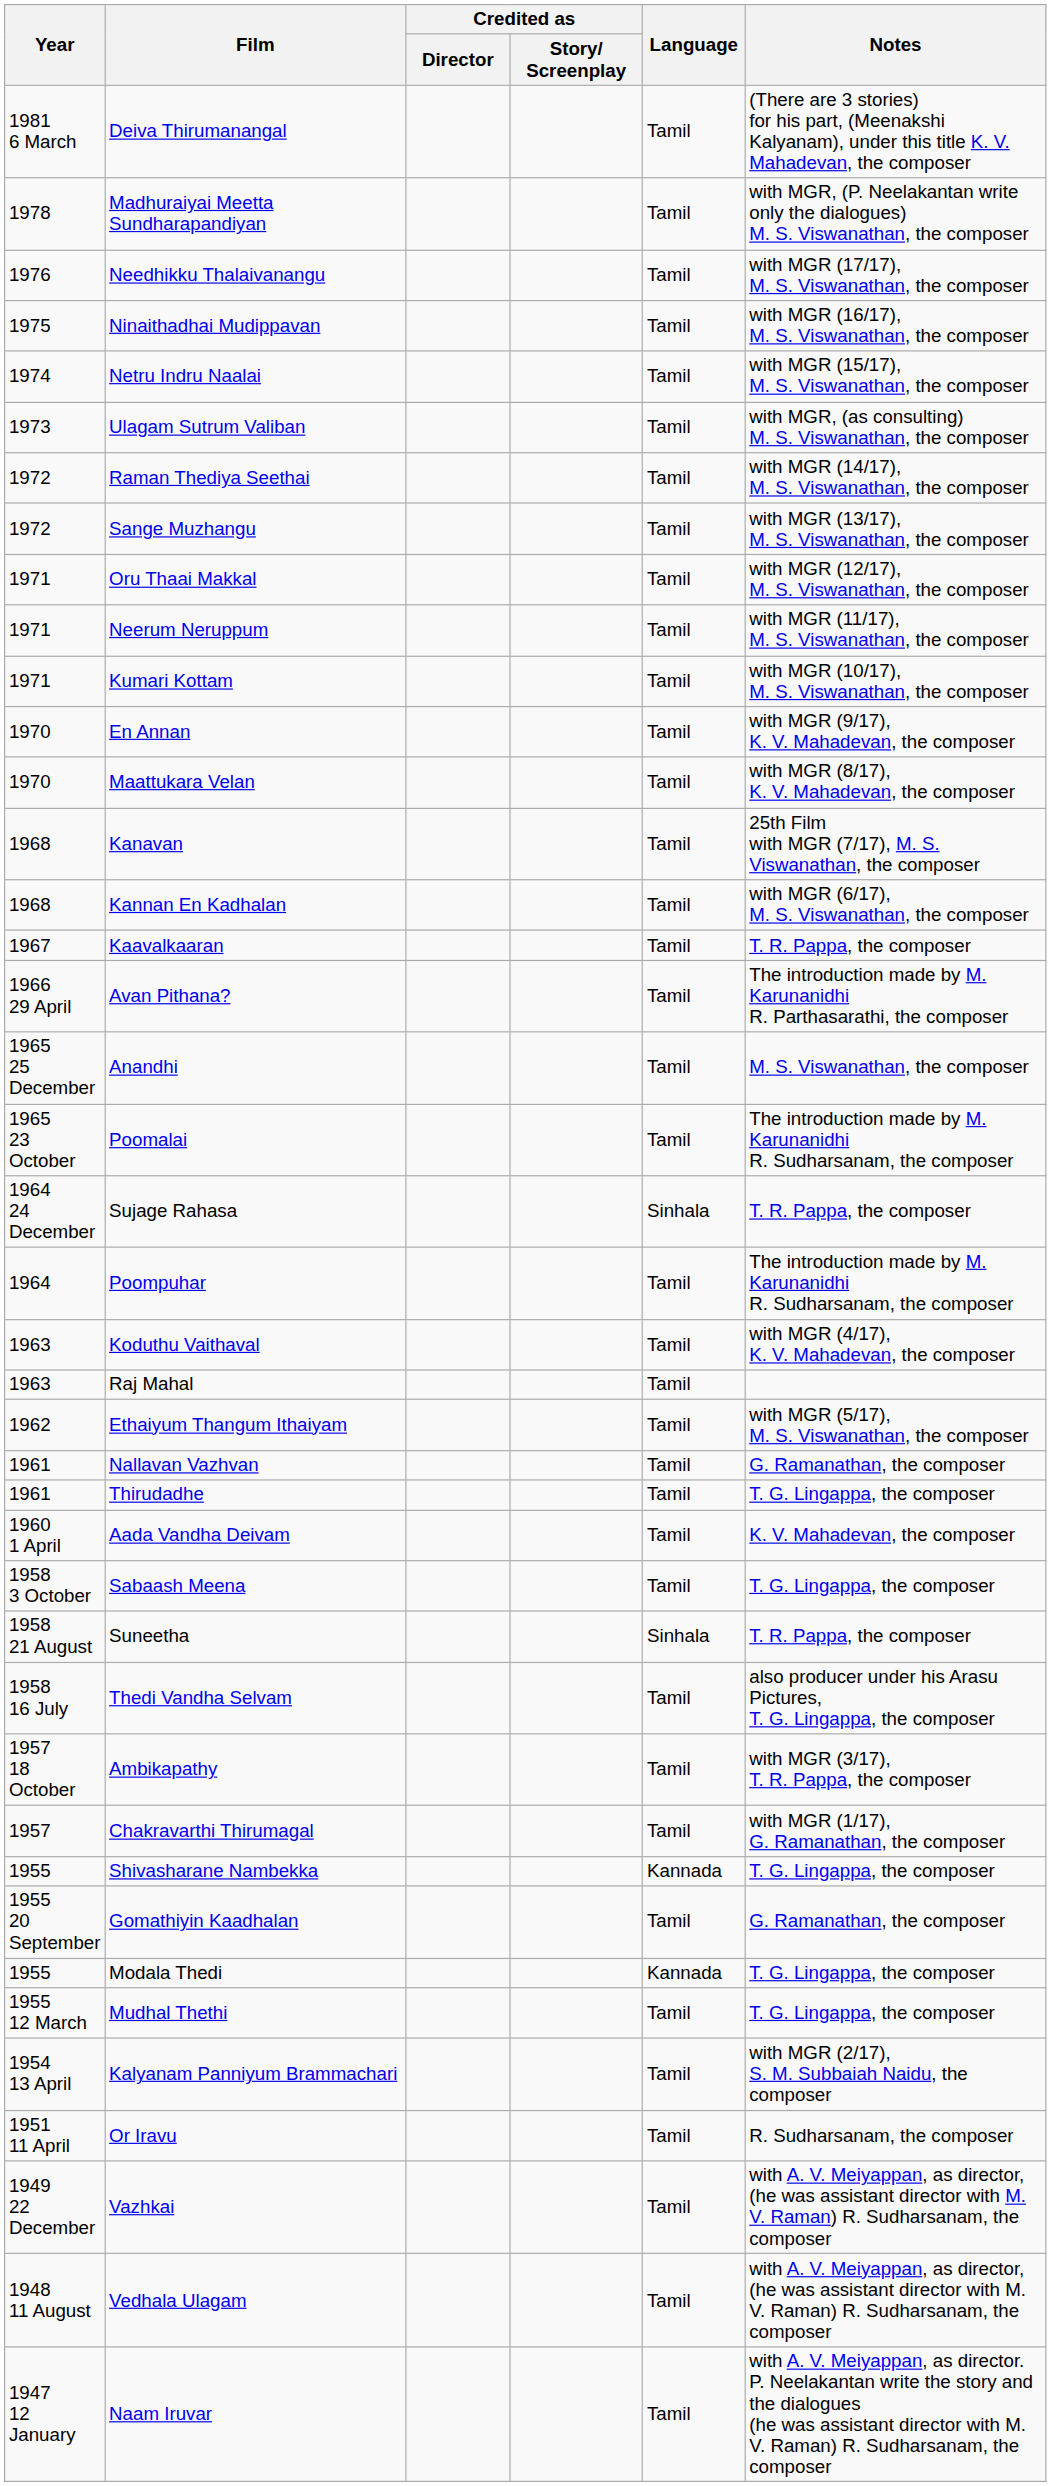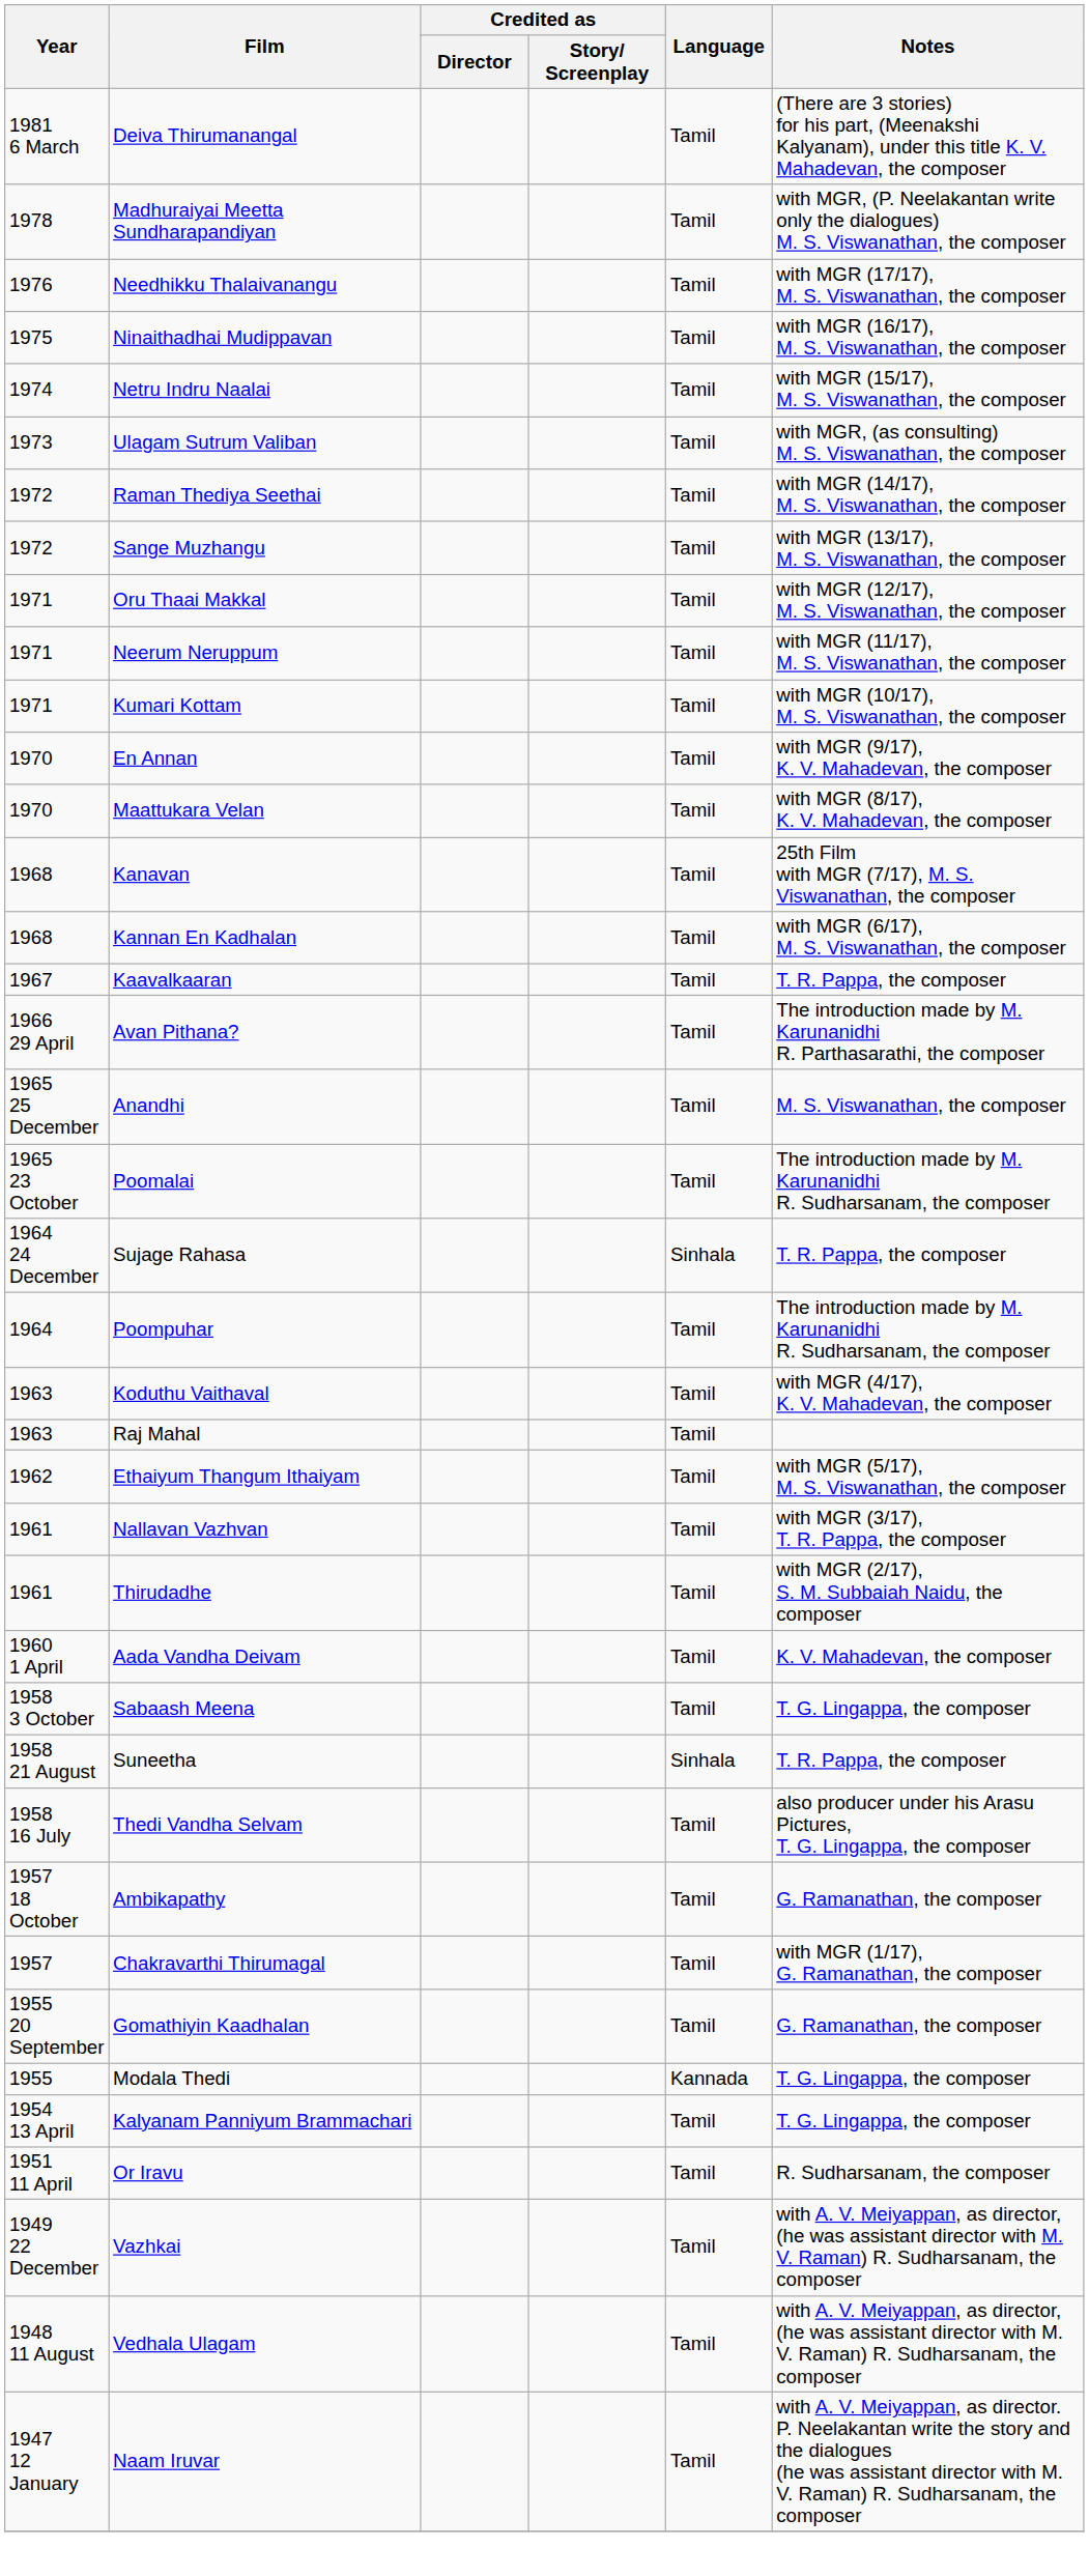Nallavan Vazhvan | Notes: G. Ramanathan, the composer -> with MGR (3/17), T. R. Pappa, the composer
Thirudadhe | Notes: T. G. Lingappa, the composer -> with MGR (2/17), S. M. Subbaiah Naidu, the composer
Ambikapathy | Notes: with MGR (3/17), T. R. Pappa, the composer -> G. Ramanathan, the composer
- row: 1955 | Shivasharane Nambekka | Kannada | T. G. Lingappa, the composer
- row: 1955 12 March | Mudhal Thethi | Tamil | T. G. Lingappa, the composer
Kalyanam Panniyum Brammachari | Notes: with MGR (2/17), S. M. Subbaiah Naidu, the composer -> T. G. Lingappa, the composer
